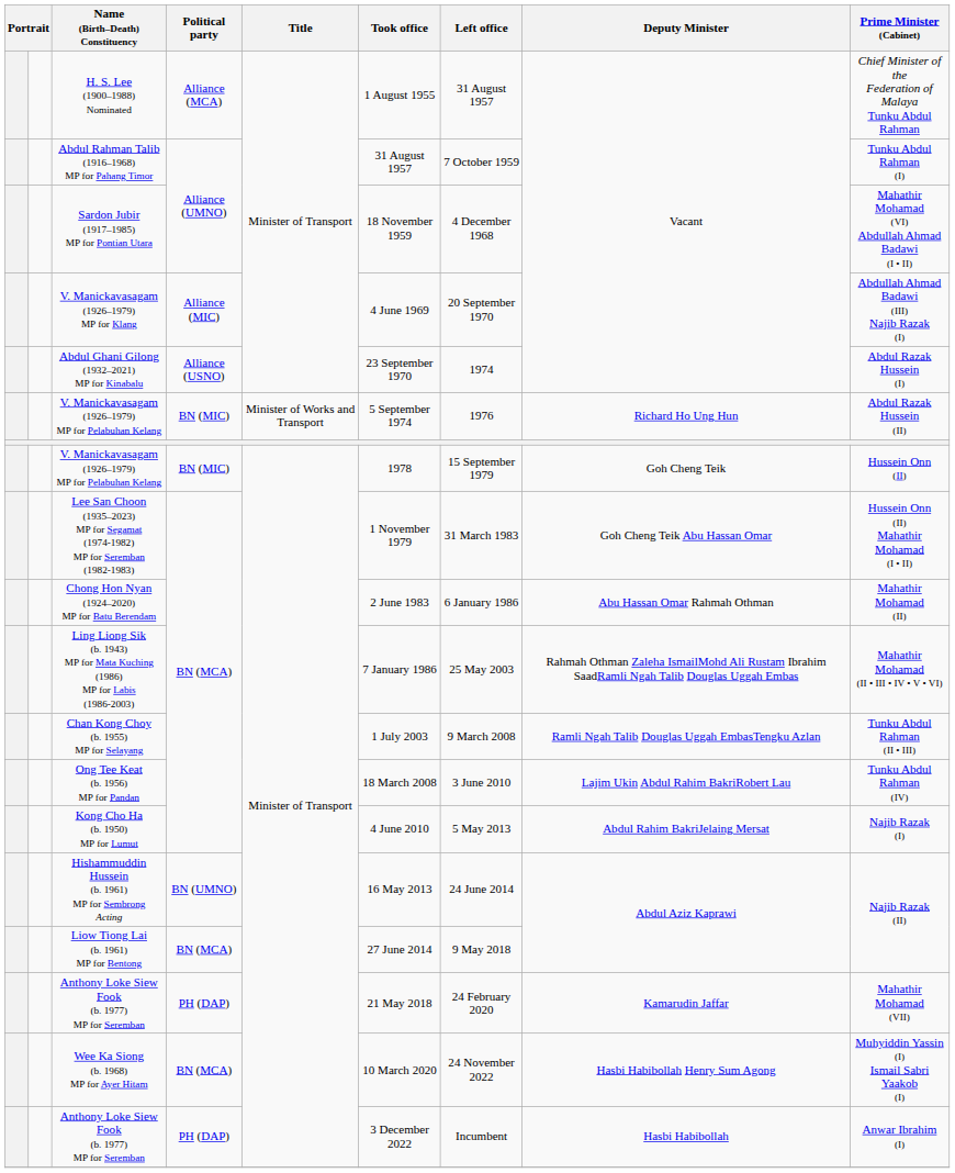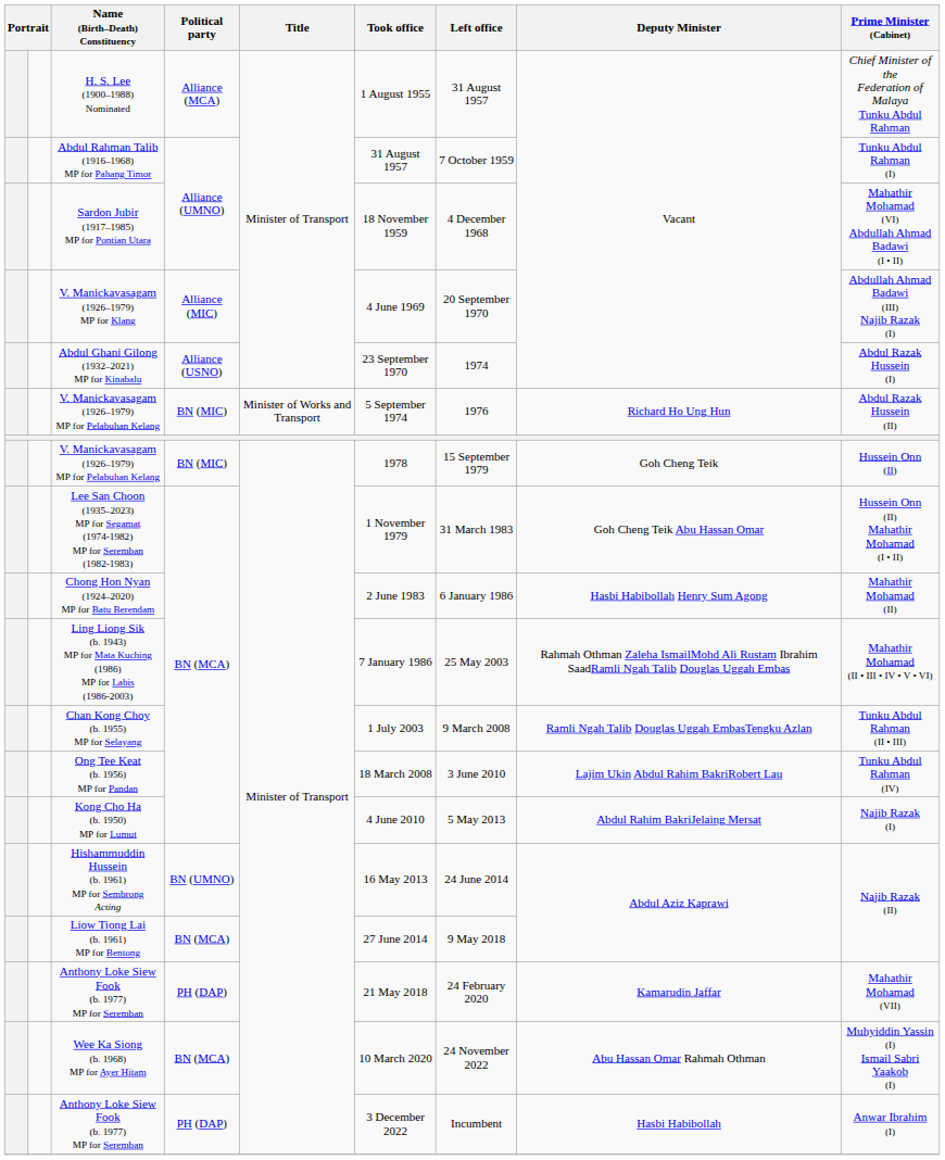Chong Hon Nyan (1924–2020) MP for Batu Berendam | Deputy Minister: Abu Hassan Omar Rahmah Othman -> Hasbi Habibollah Henry Sum Agong
Wee Ka Siong (b. 1968) MP for Ayer Hitam | Deputy Minister: Hasbi Habibollah Henry Sum Agong -> Abu Hassan Omar Rahmah Othman
